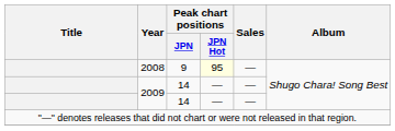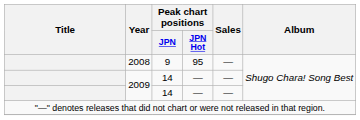2008 | Peak chart positions / JPN Hot: lightyellow background -> no background
